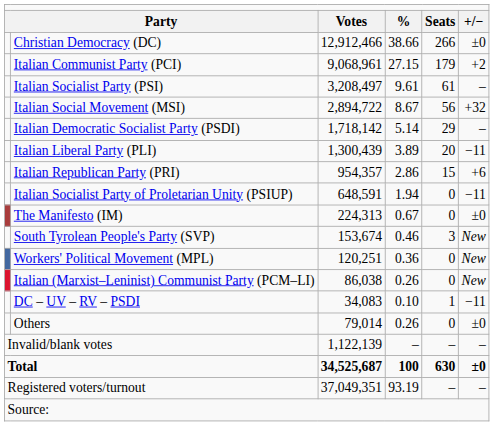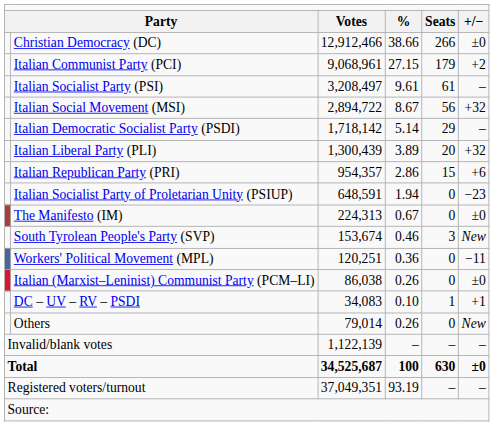Italian Liberal Party (PLI) | column 6: −11 -> +32
Italian Socialist Party of Proletarian Unity (PSIUP) | column 6: −11 -> −23
Workers' Political Movement (MPL) | column 6: New -> −11
Italian (Marxist–Leninist) Communist Party (PCM–LI) | column 6: New -> ±0
DC – UV – RV – PSDI | column 6: −11 -> +1
Others | column 6: ±0 -> New
